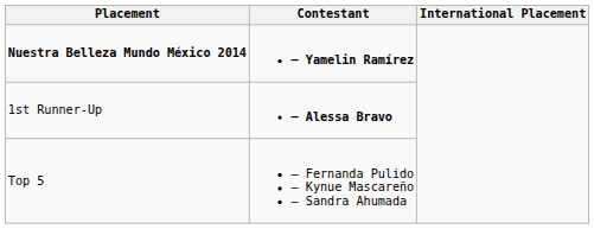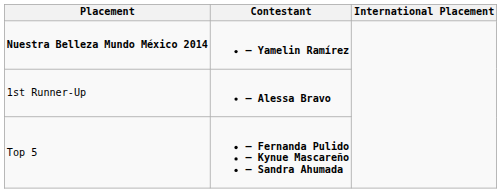Top 5 | Contestant: normal -> bold
